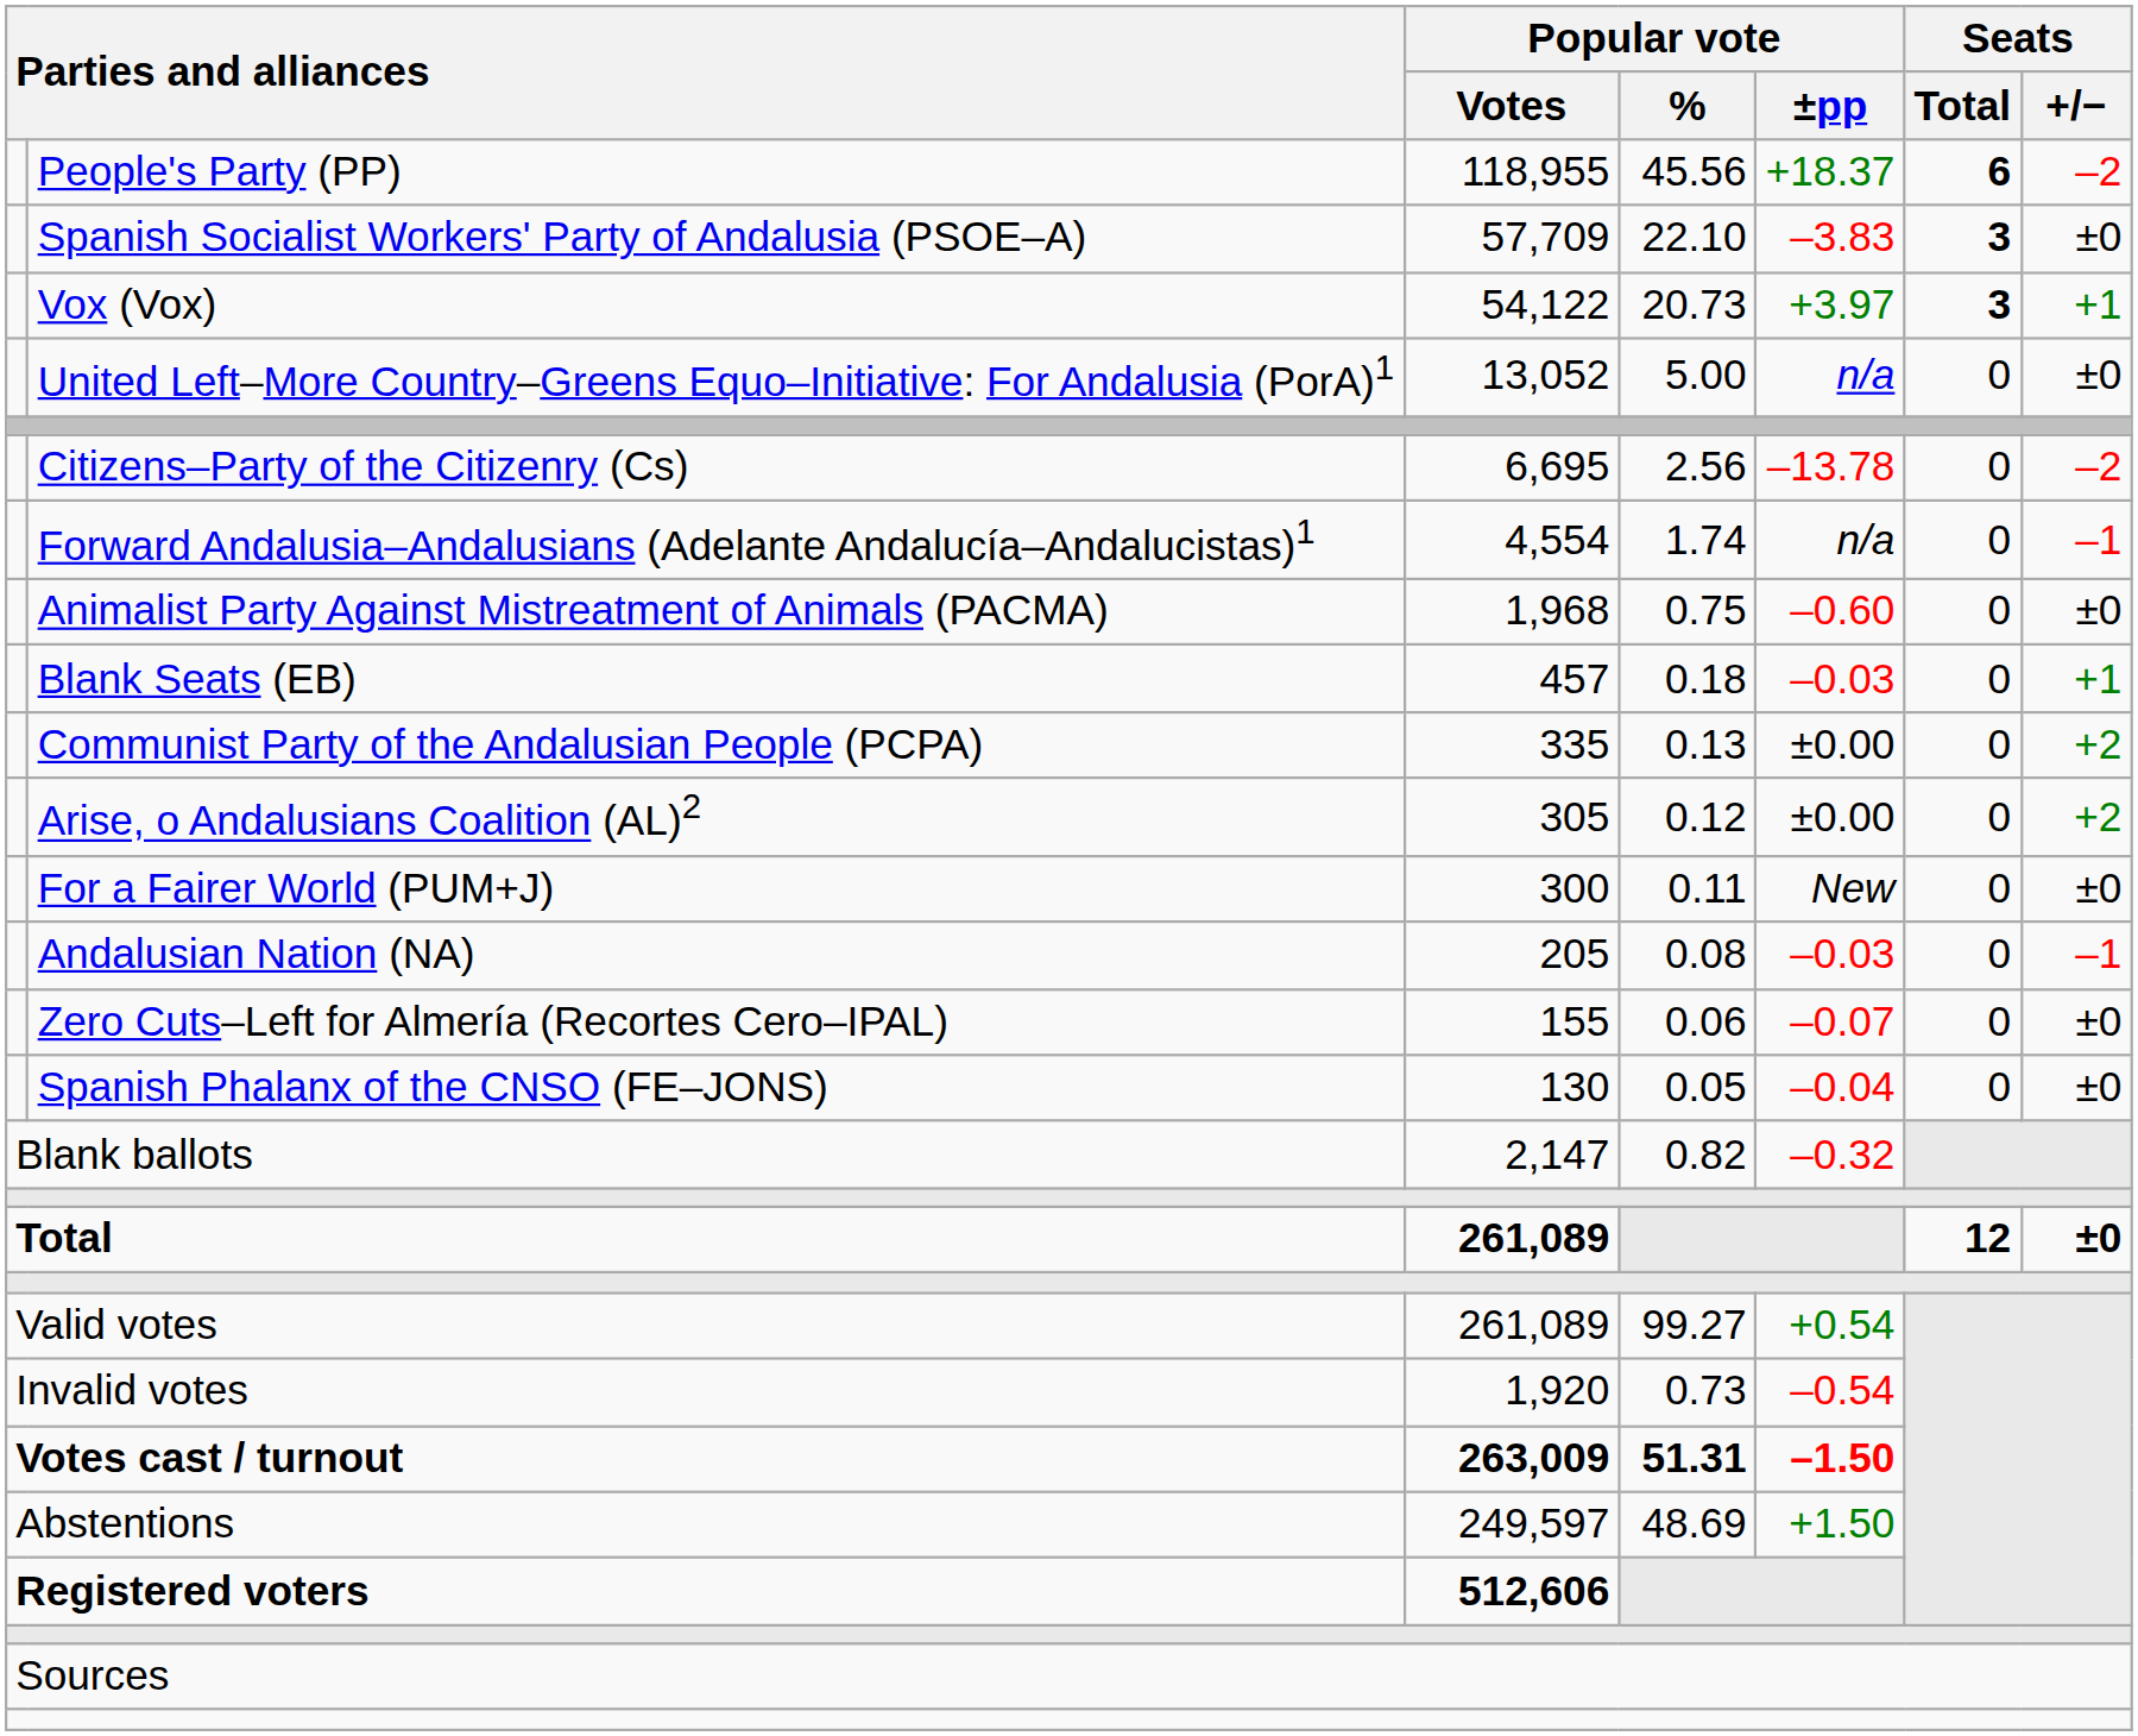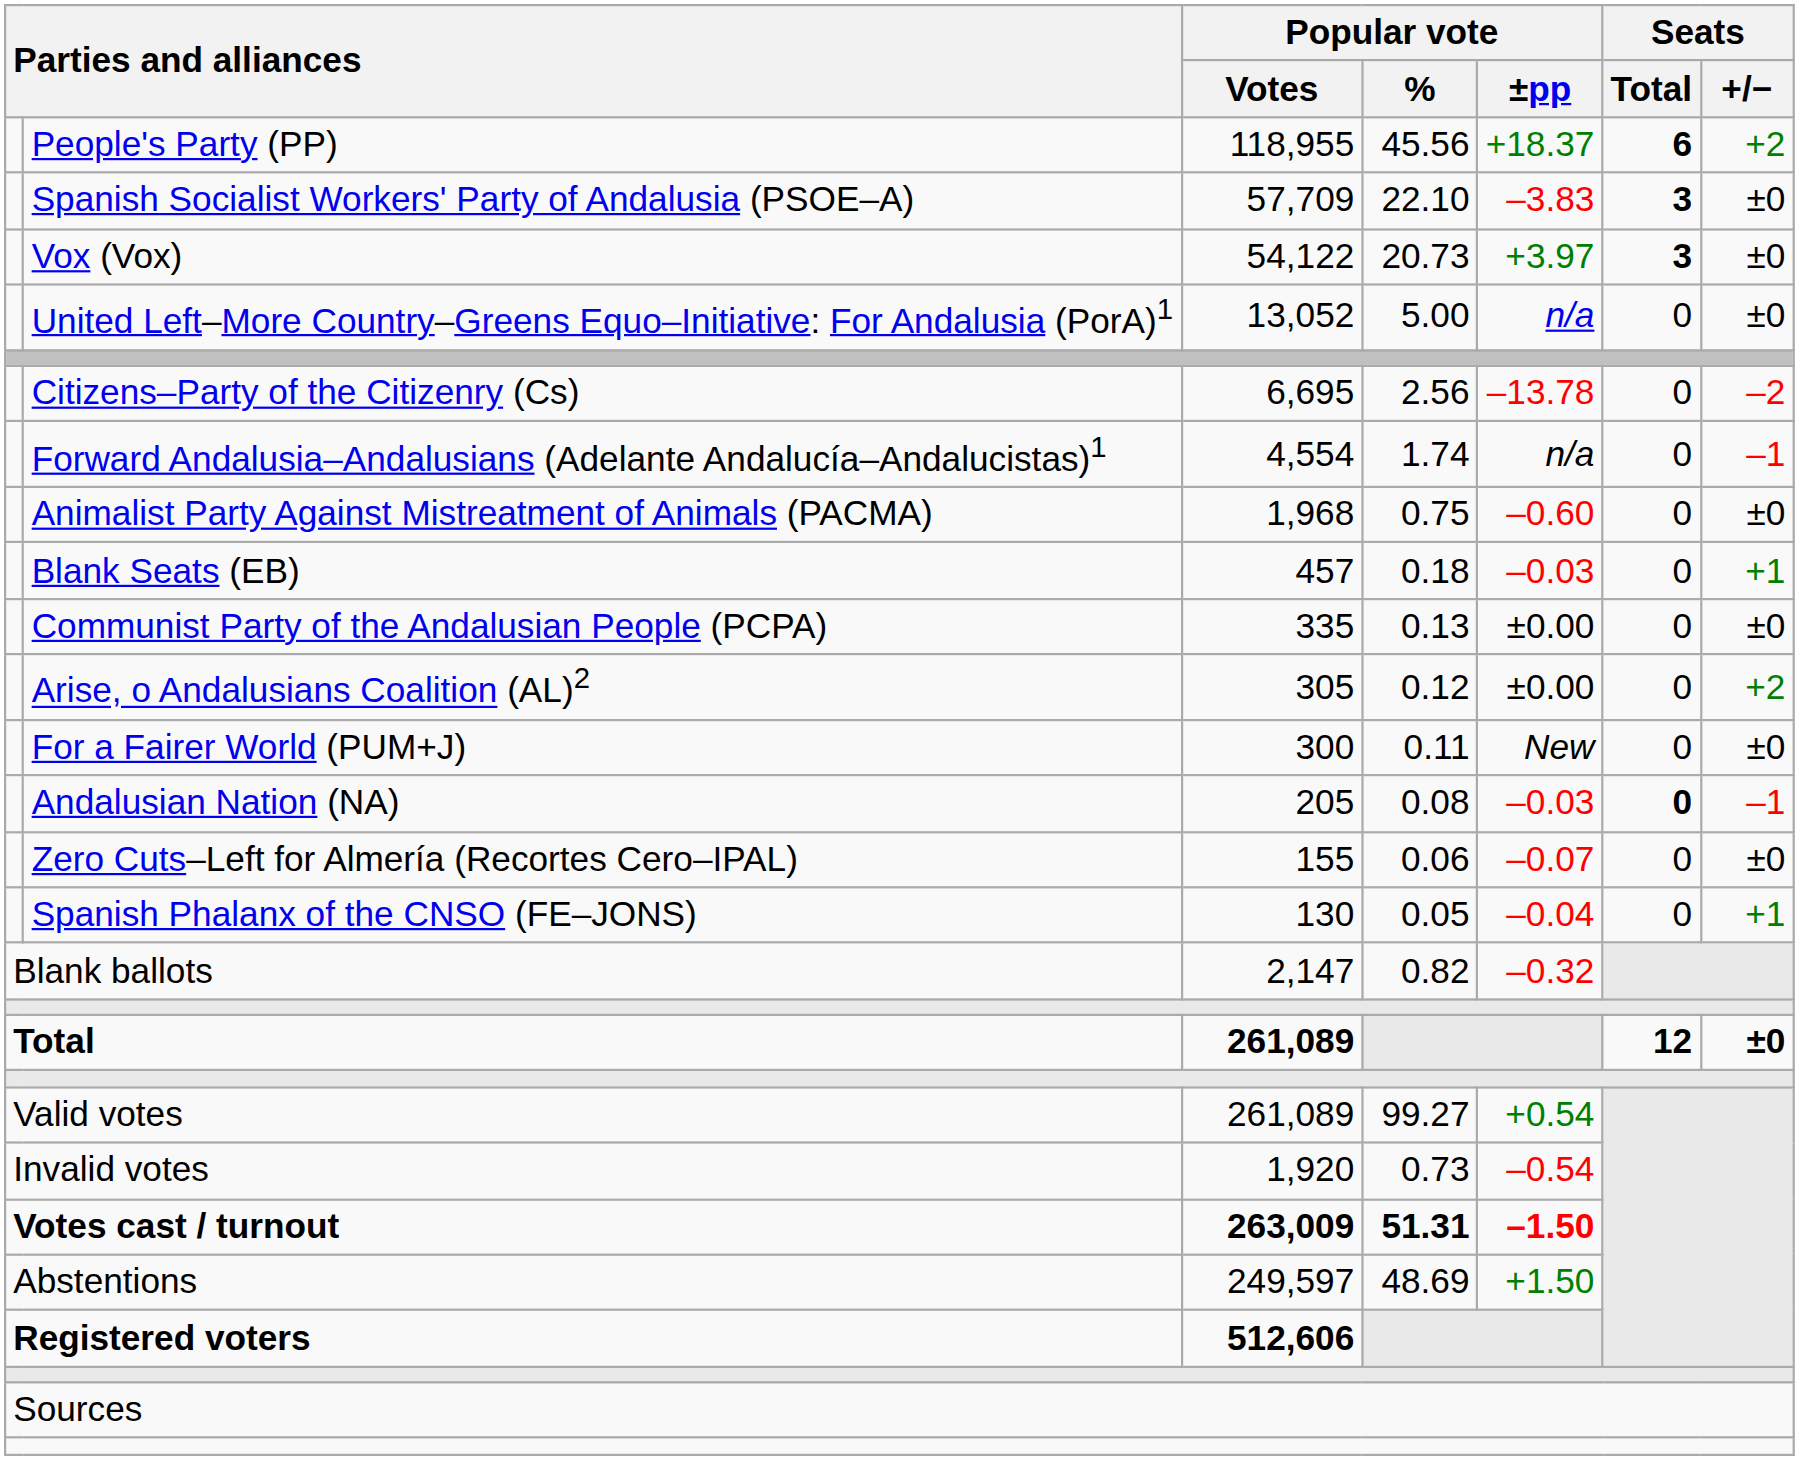People's Party (PP) | Seats / +/−: –2 -> +2
Vox (Vox) | Seats / +/−: +1 -> ±0
Communist Party of the Andalusian People (PCPA) | Seats / +/−: +2 -> ±0
Andalusian Nation (NA) | Seats / Total: normal -> bold
Spanish Phalanx of the CNSO (FE–JONS) | Seats / +/−: ±0 -> +1
